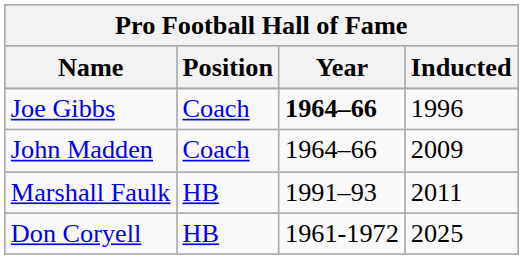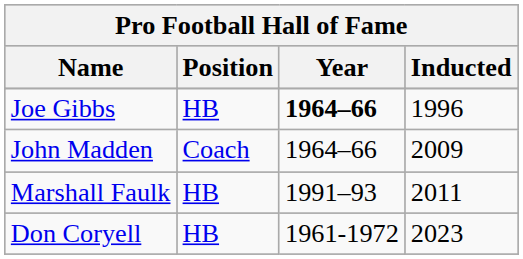Joe Gibbs | Position: Coach -> HB
Don Coryell | Inducted: 2025 -> 2023
